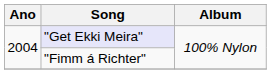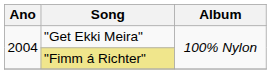"Get Ekki Meira" | Song: lavender background -> no background
"Fimm á Richter" | Song: no background -> khaki background
